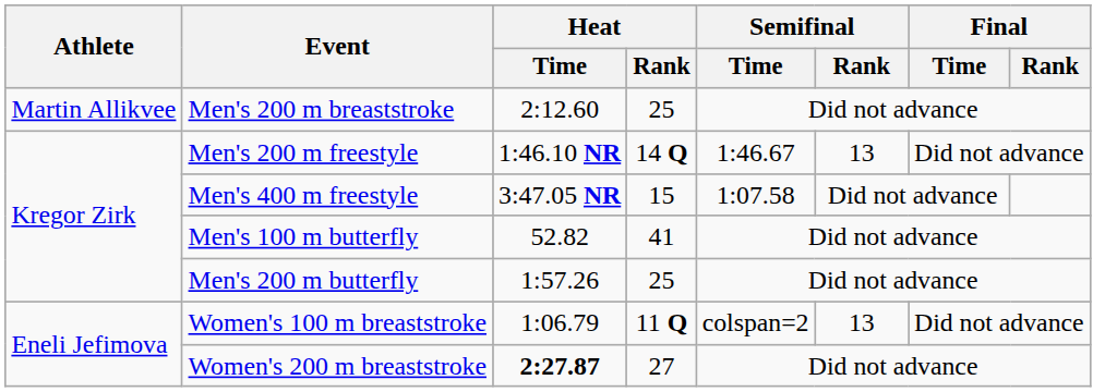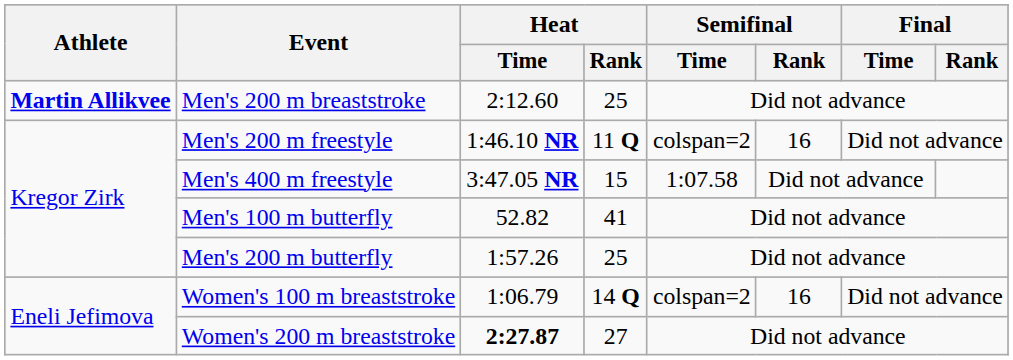Men's 200 m breaststroke | Athlete: normal -> bold
Men's 200 m freestyle | Heat / Rank: 14 Q -> 11 Q
Men's 200 m freestyle | Semifinal / Time: 1:46.67 -> colspan=2
Men's 200 m freestyle | Semifinal / Rank: 13 -> 16
Women's 100 m breaststroke | Heat / Rank: 11 Q -> 14 Q
Women's 100 m breaststroke | Semifinal / Rank: 13 -> 16
